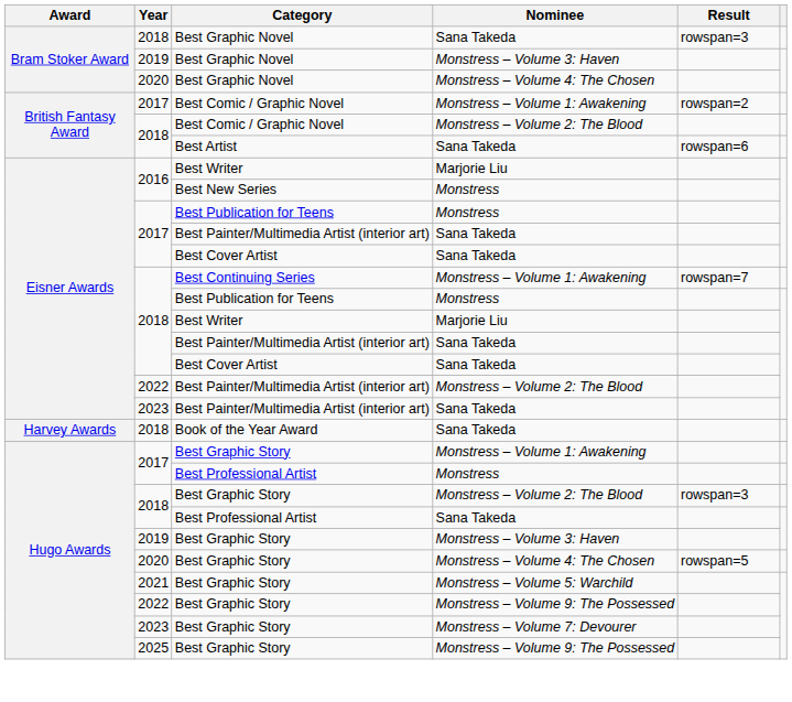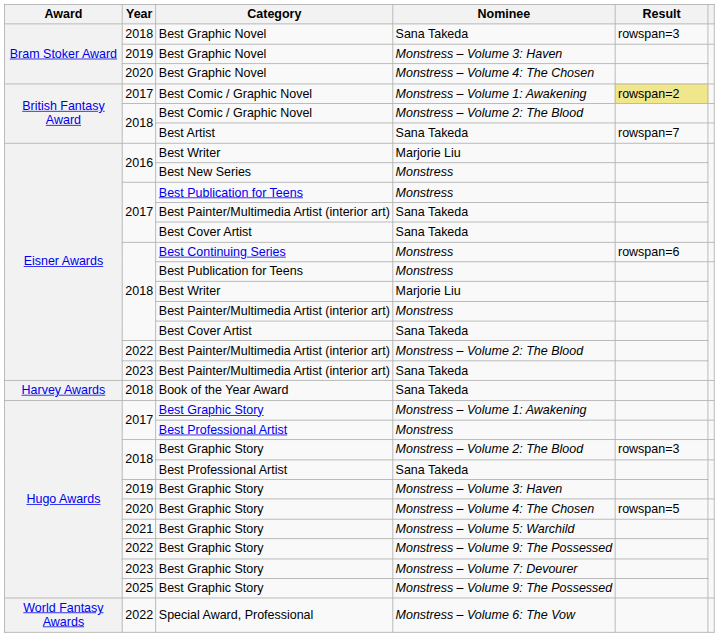2017 / Best Comic / Graphic Novel | Result: no background -> khaki background
Best Artist | Result: rowspan=6 -> rowspan=7
Best Continuing Series | Nominee: Monstress – Volume 1: Awakening -> Monstress
Best Continuing Series | Result: rowspan=7 -> rowspan=6
2018 / Best Painter/Multimedia Artist (interior art) | Nominee: Sana Takeda -> Monstress
+ row: World Fantasy Awards | 2022 | Special Award, Professional | Monstress – Volume 6: The Vow
